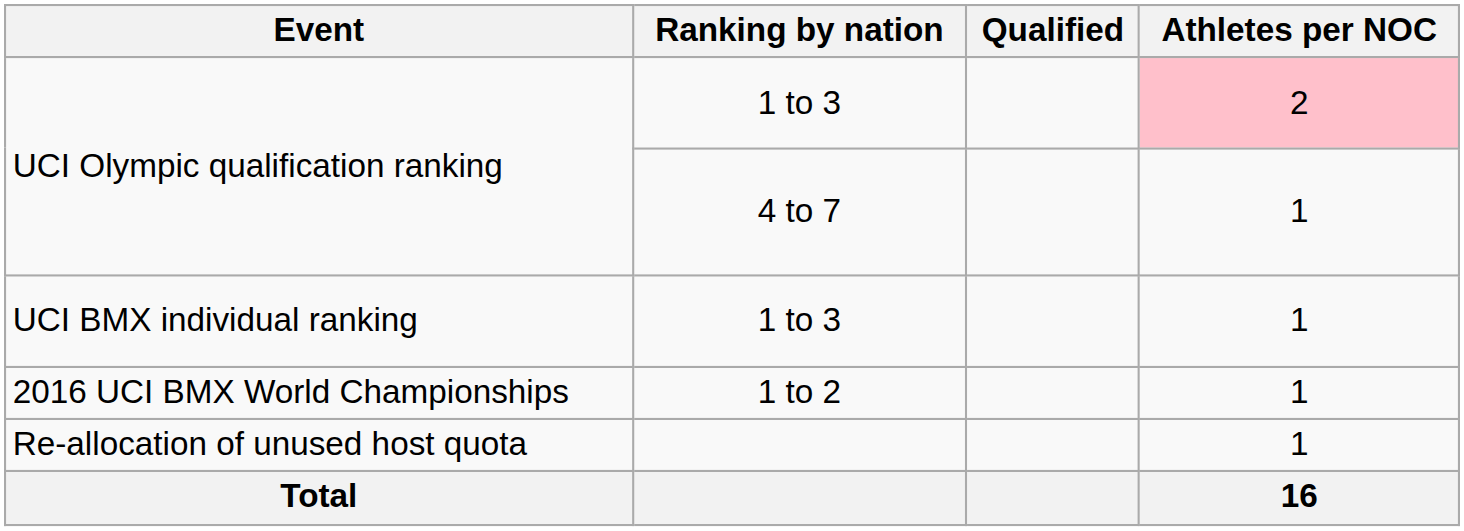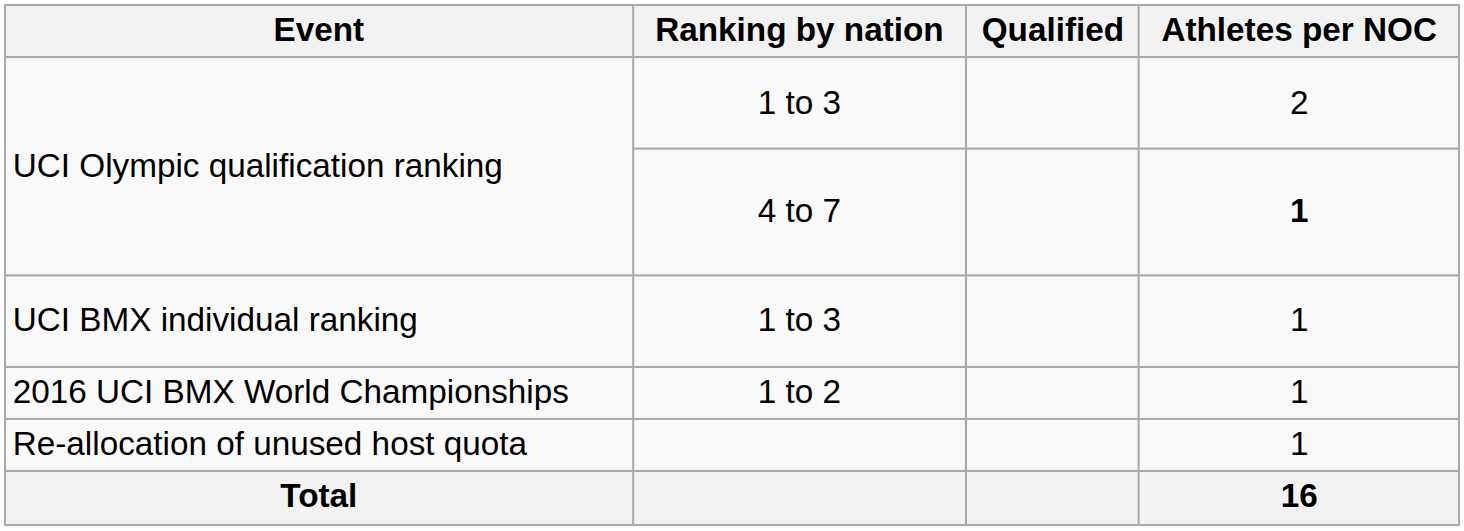UCI Olympic qualification ranking / 1 to 3 | Athletes per NOC: pink background -> no background
UCI Olympic qualification ranking / 4 to 7 | Athletes per NOC: normal -> bold
